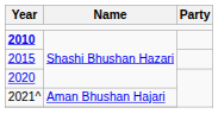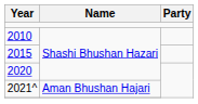2010 | Year: bold -> normal
